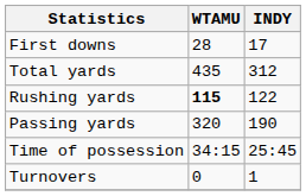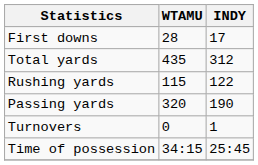Rushing yards | WTAMU: bold -> normal
rows swapped: Turnovers <-> Time of possession
